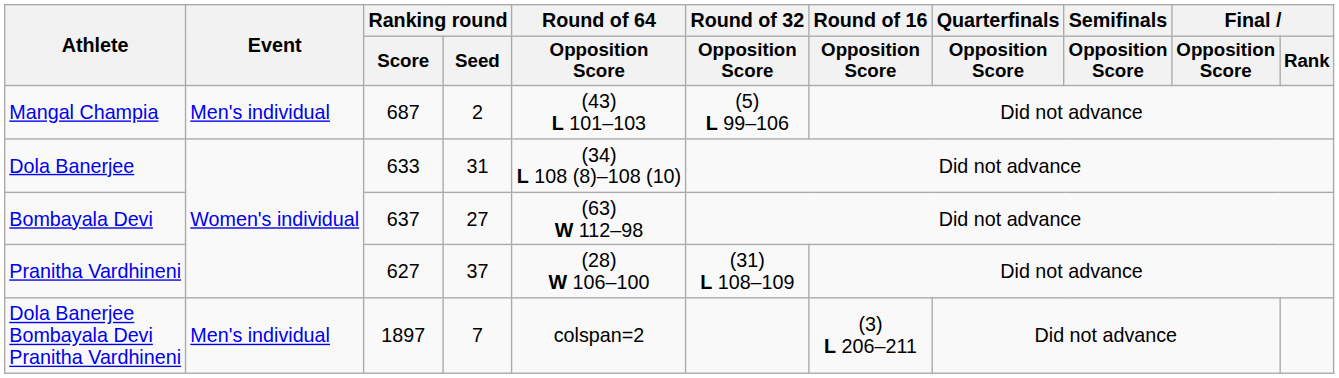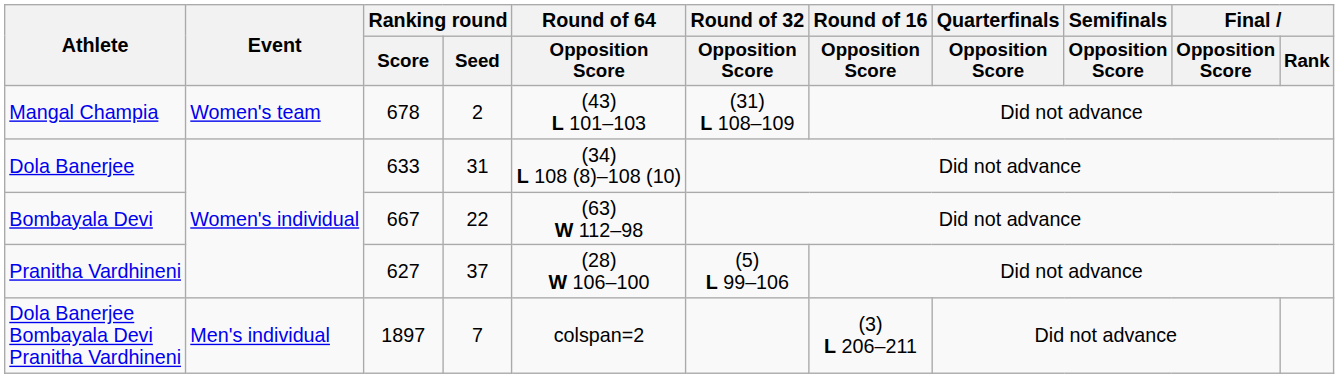Mangal Champia | Event: Men's individual -> Women's team
Mangal Champia | Ranking round / Score: 687 -> 678
Mangal Champia | Round of 32 / Opposition Score: (5) L 99–106 -> (31) L 108–109
Bombayala Devi | Ranking round / Score: 637 -> 667
Bombayala Devi | Ranking round / Seed: 27 -> 22
Pranitha Vardhineni | Round of 32 / Opposition Score: (31) L 108–109 -> (5) L 99–106
